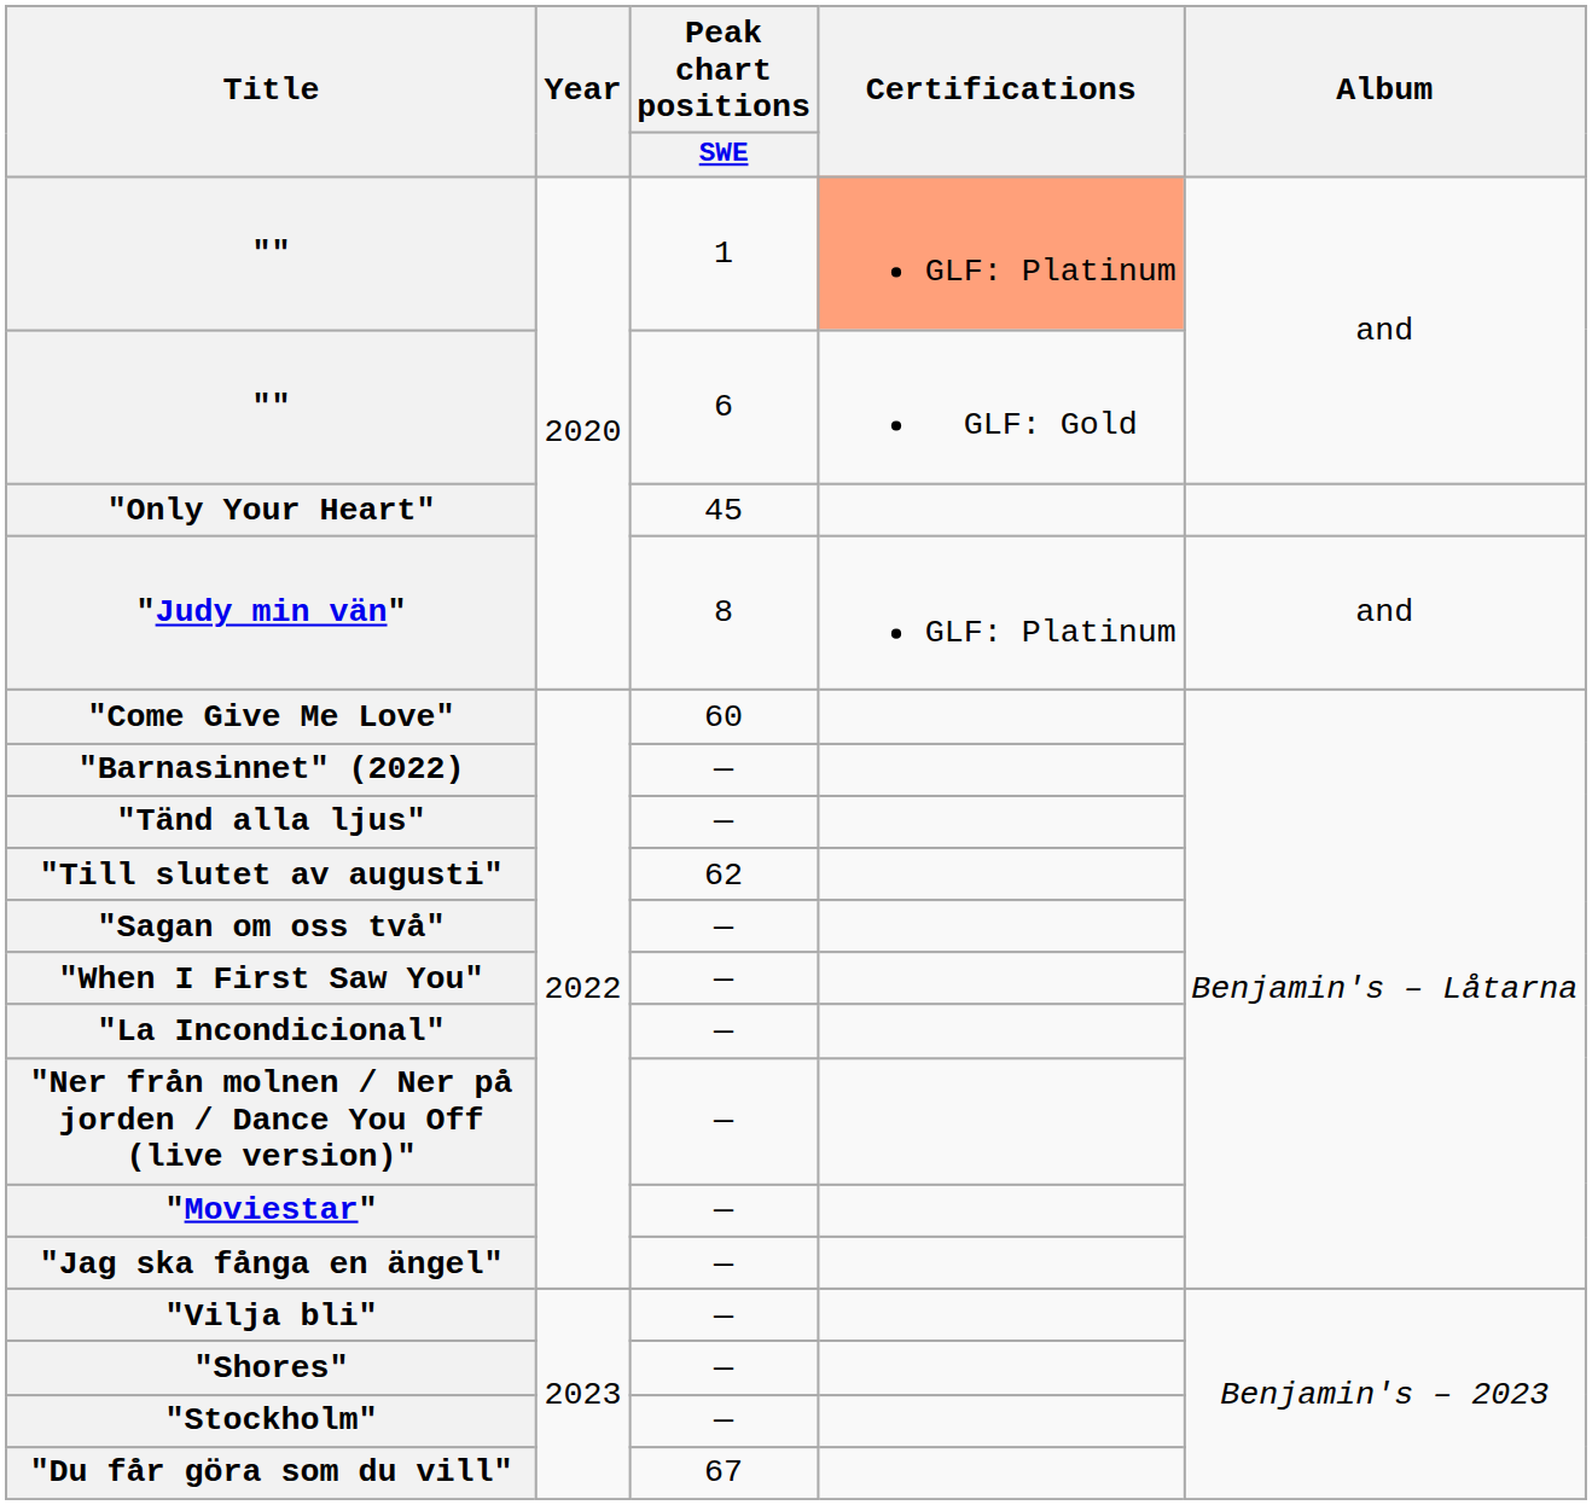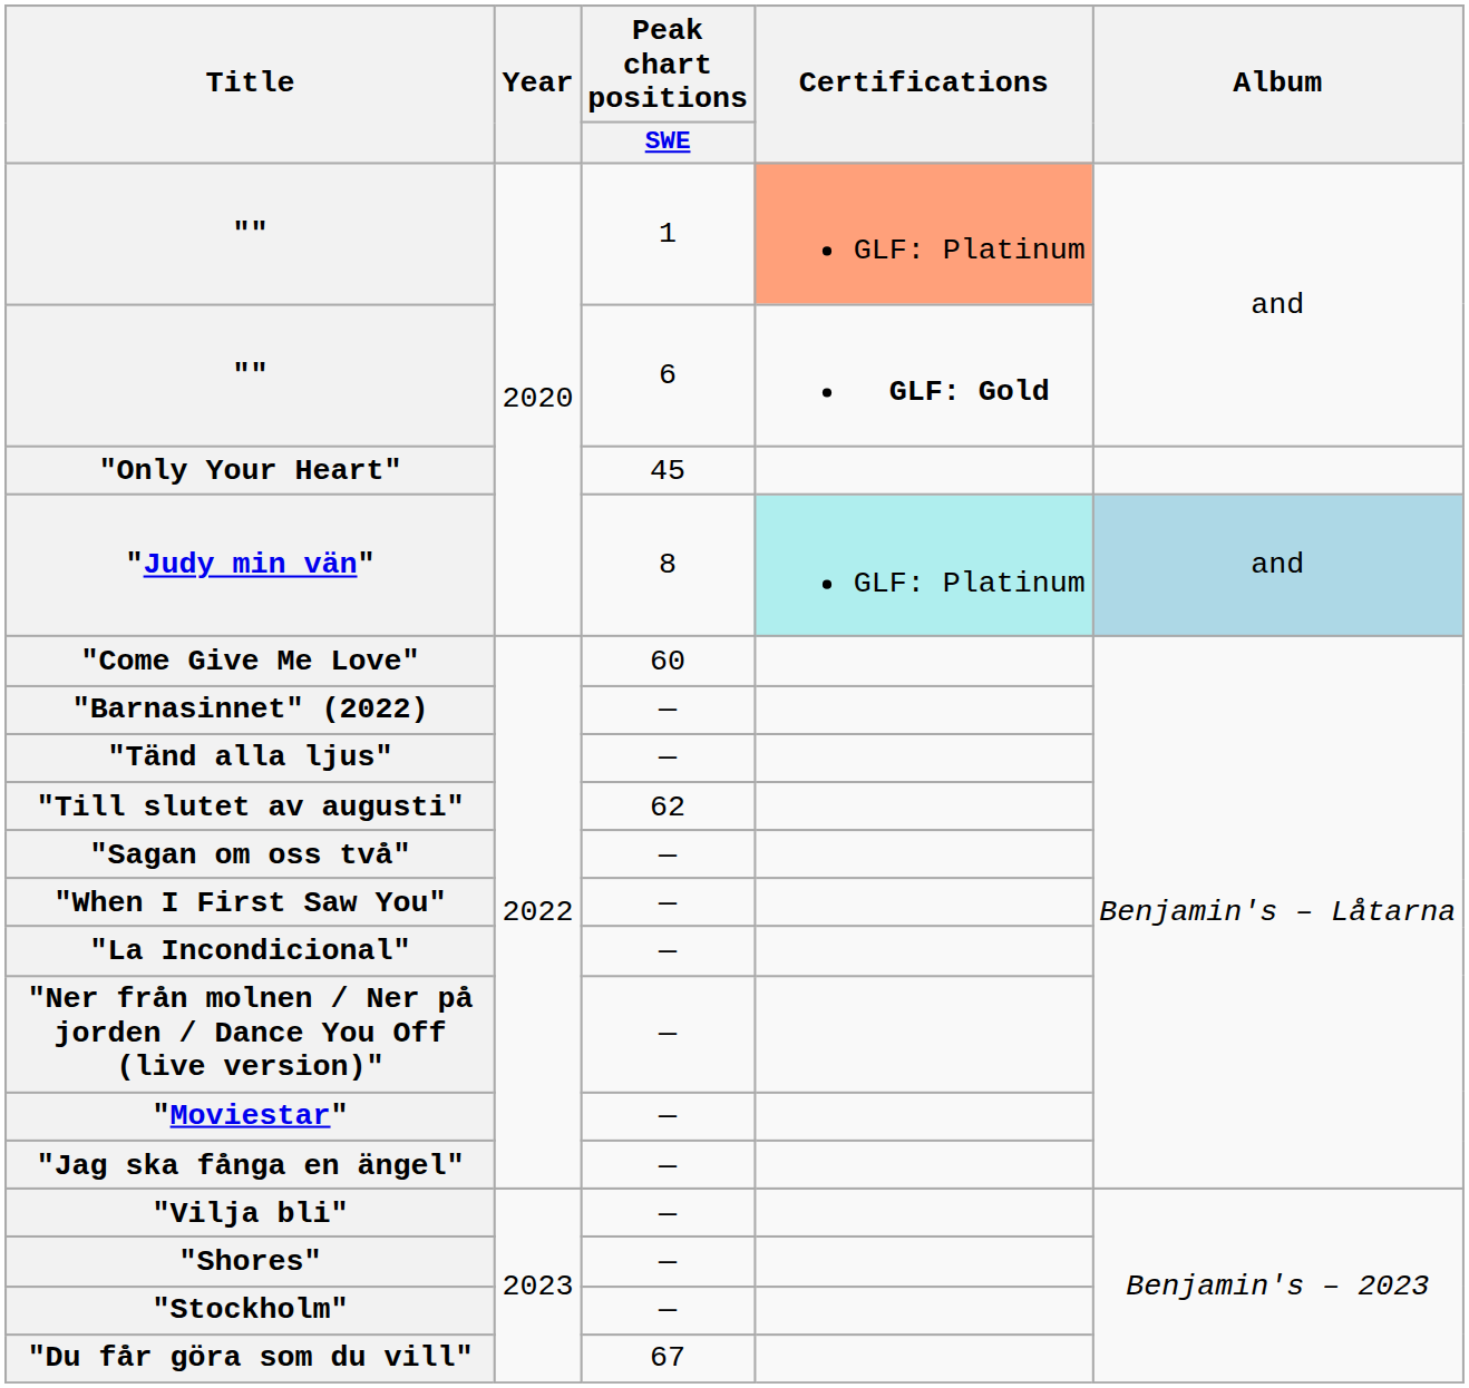"" / 6 | Certifications: normal -> bold
"Judy min vän" | Certifications: no background -> paleturquoise background
"Judy min vän" | Album: no background -> lightblue background
